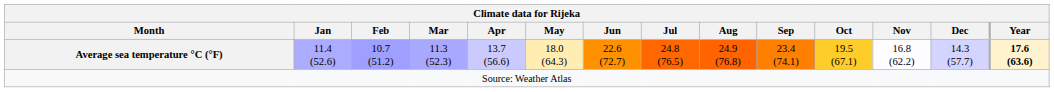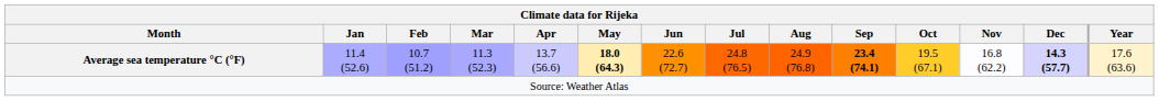row 3 | May: normal -> bold
row 3 | Sep: normal -> bold
row 3 | Dec: normal -> bold
row 3 | Year: bold -> normal
